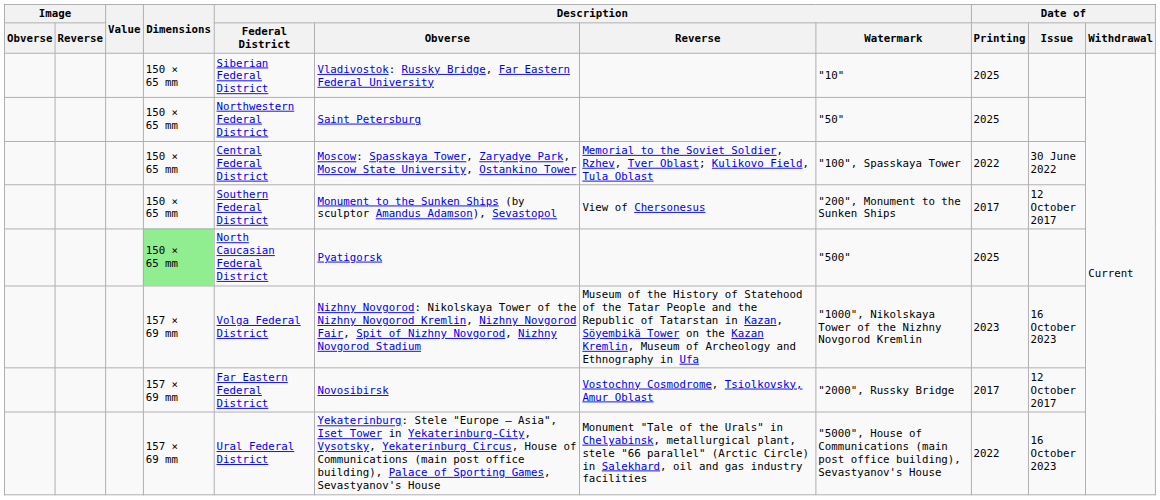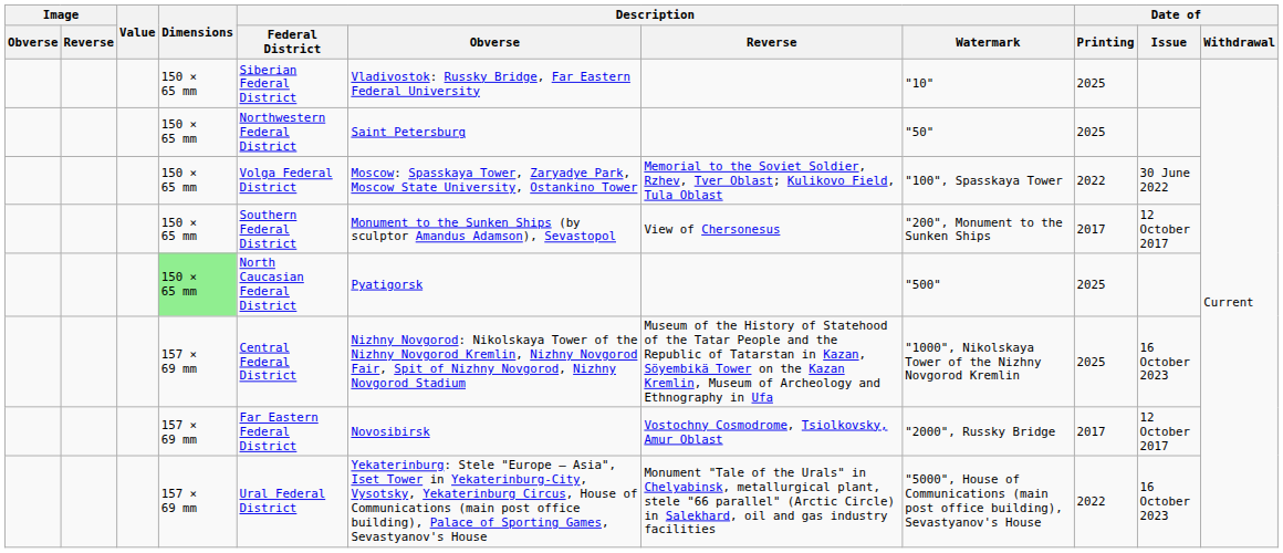row 5 | Description / Federal District: Central Federal District -> Volga Federal District
row 8 | Description / Federal District: Volga Federal District -> Central Federal District
row 8 | Date of / Printing: 2023 -> 2025
